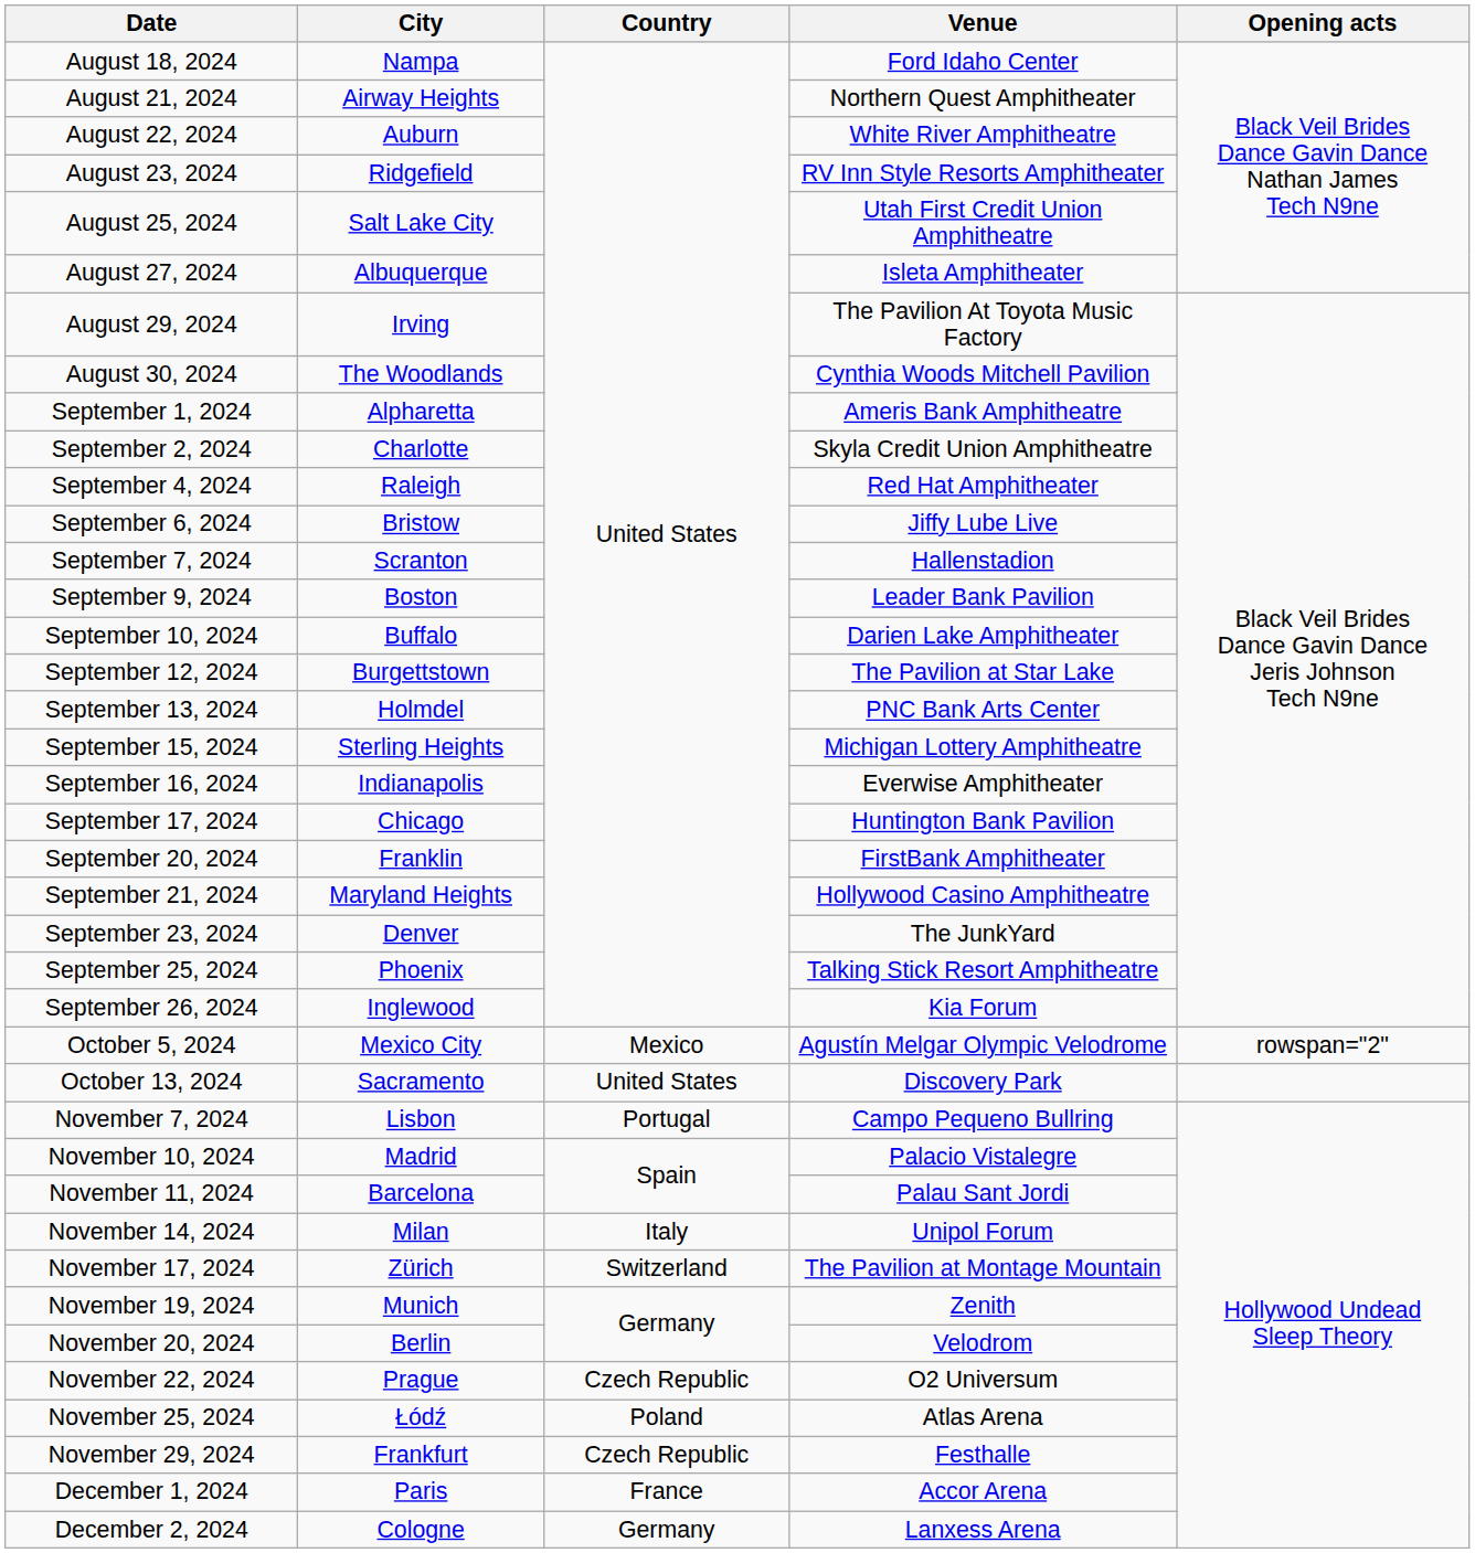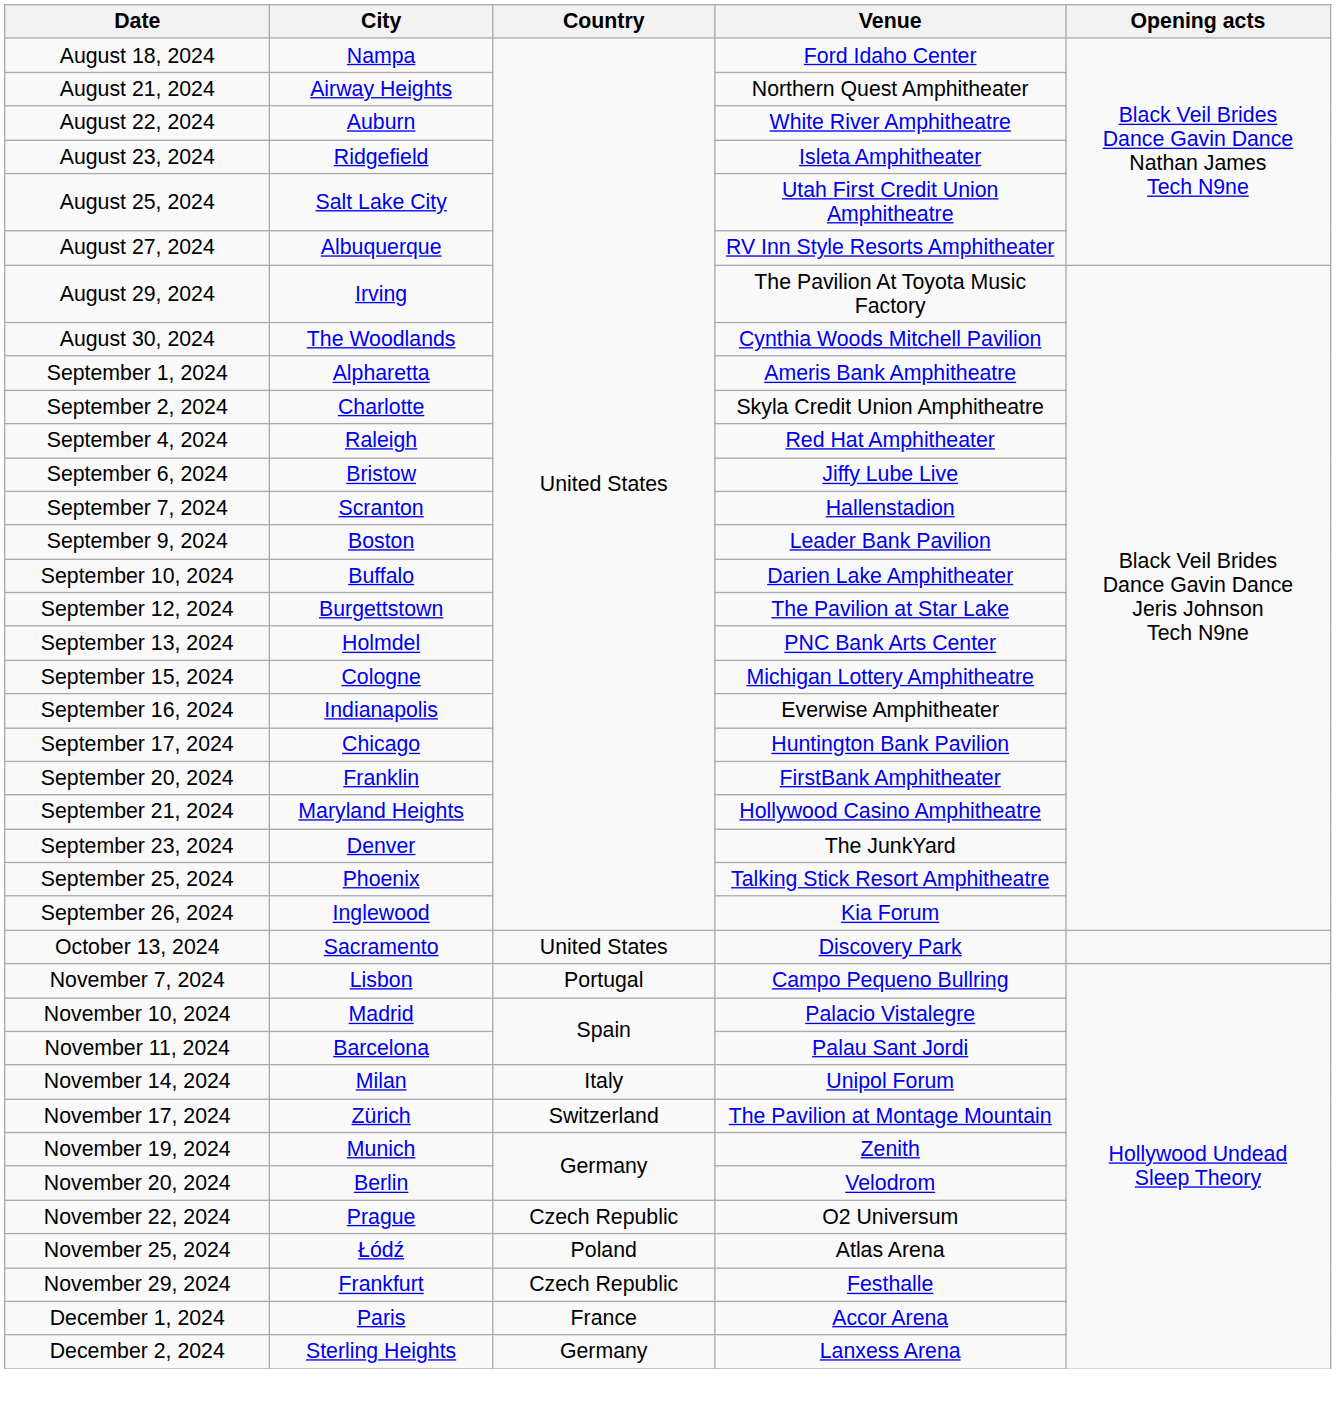August 23, 2024 | Venue: RV Inn Style Resorts Amphitheater -> Isleta Amphitheater
August 27, 2024 | Venue: Isleta Amphitheater -> RV Inn Style Resorts Amphitheater
September 15, 2024 | City: Sterling Heights -> Cologne
- row: October 5, 2024 | Mexico City | Mexico | Agustín Melgar Olympic Velodrome | rowspan="2"
December 2, 2024 | City: Cologne -> Sterling Heights
